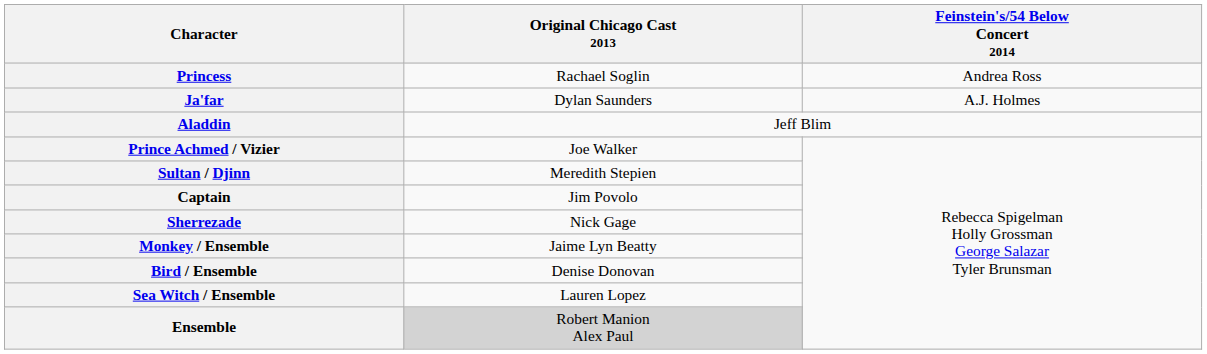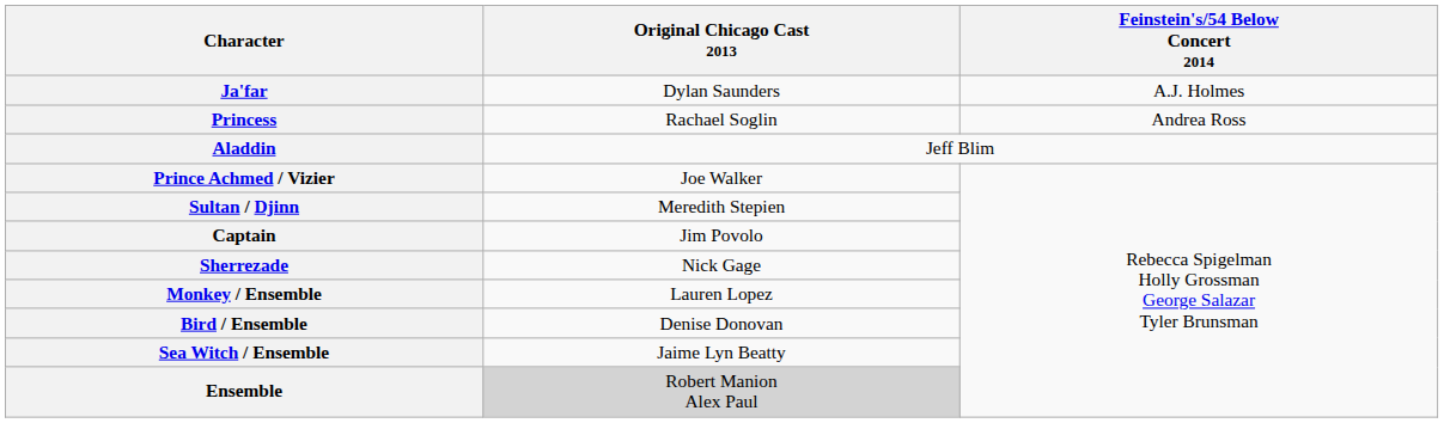rows swapped: Ja'far <-> Princess
Monkey / Ensemble | Original Chicago Cast 2013: Jaime Lyn Beatty -> Lauren Lopez
Sea Witch / Ensemble | Original Chicago Cast 2013: Lauren Lopez -> Jaime Lyn Beatty
